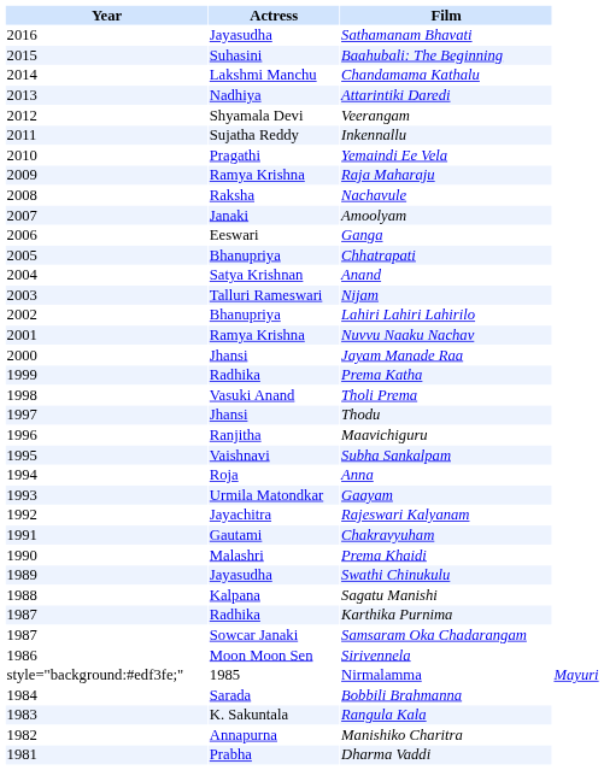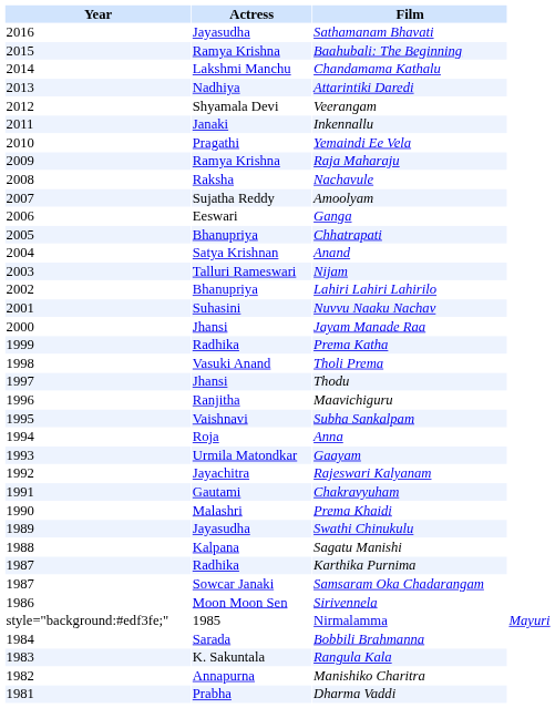Baahubali: The Beginning | Actress: Suhasini -> Ramya Krishna
Inkennallu | Actress: Sujatha Reddy -> Janaki
Amoolyam | Actress: Janaki -> Sujatha Reddy
Nuvvu Naaku Nachav | Actress: Ramya Krishna -> Suhasini
